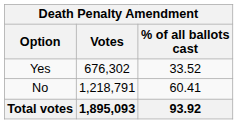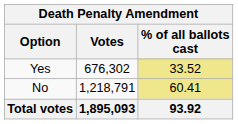Yes | % of all ballots cast: no background -> khaki background
No | % of all ballots cast: no background -> khaki background
